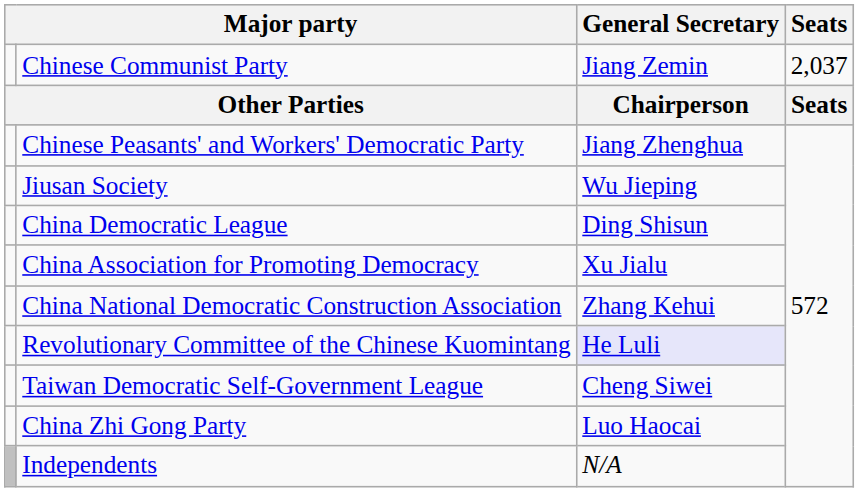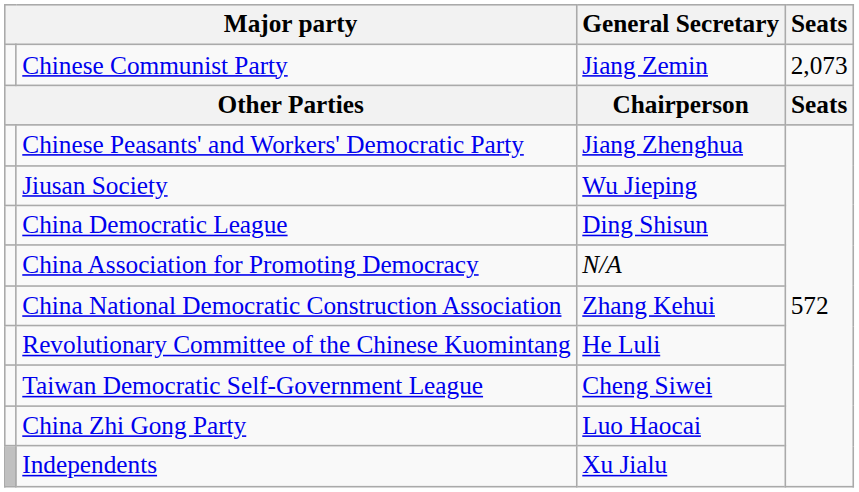Chinese Communist Party | Seats: 2,037 -> 2,073
China Association for Promoting Democracy | General Secretary: Xu Jialu -> N/A
Revolutionary Committee of the Chinese Kuomintang | General Secretary: lavender background -> no background
Independents | General Secretary: N/A -> Xu Jialu
